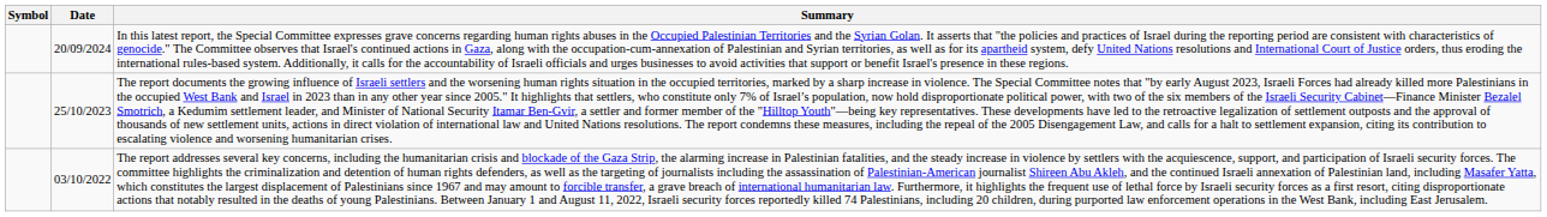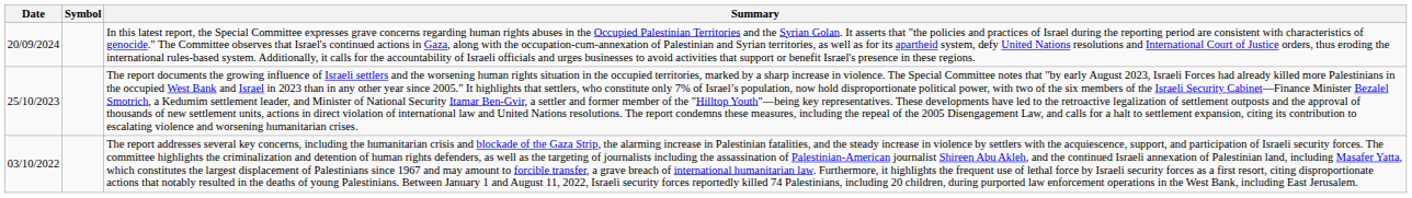columns swapped: Date <-> Symbol
